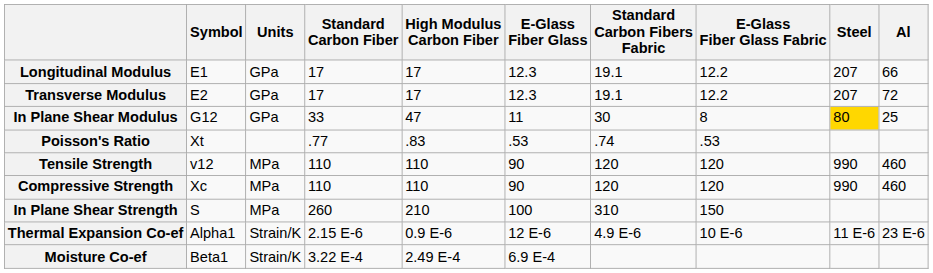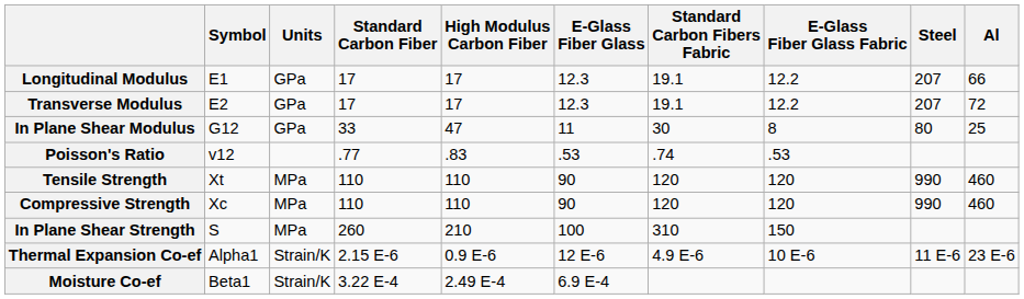In Plane Shear Modulus | Steel: gold background -> no background
Poisson's Ratio | Symbol: Xt -> v12
Tensile Strength | Symbol: v12 -> Xt
